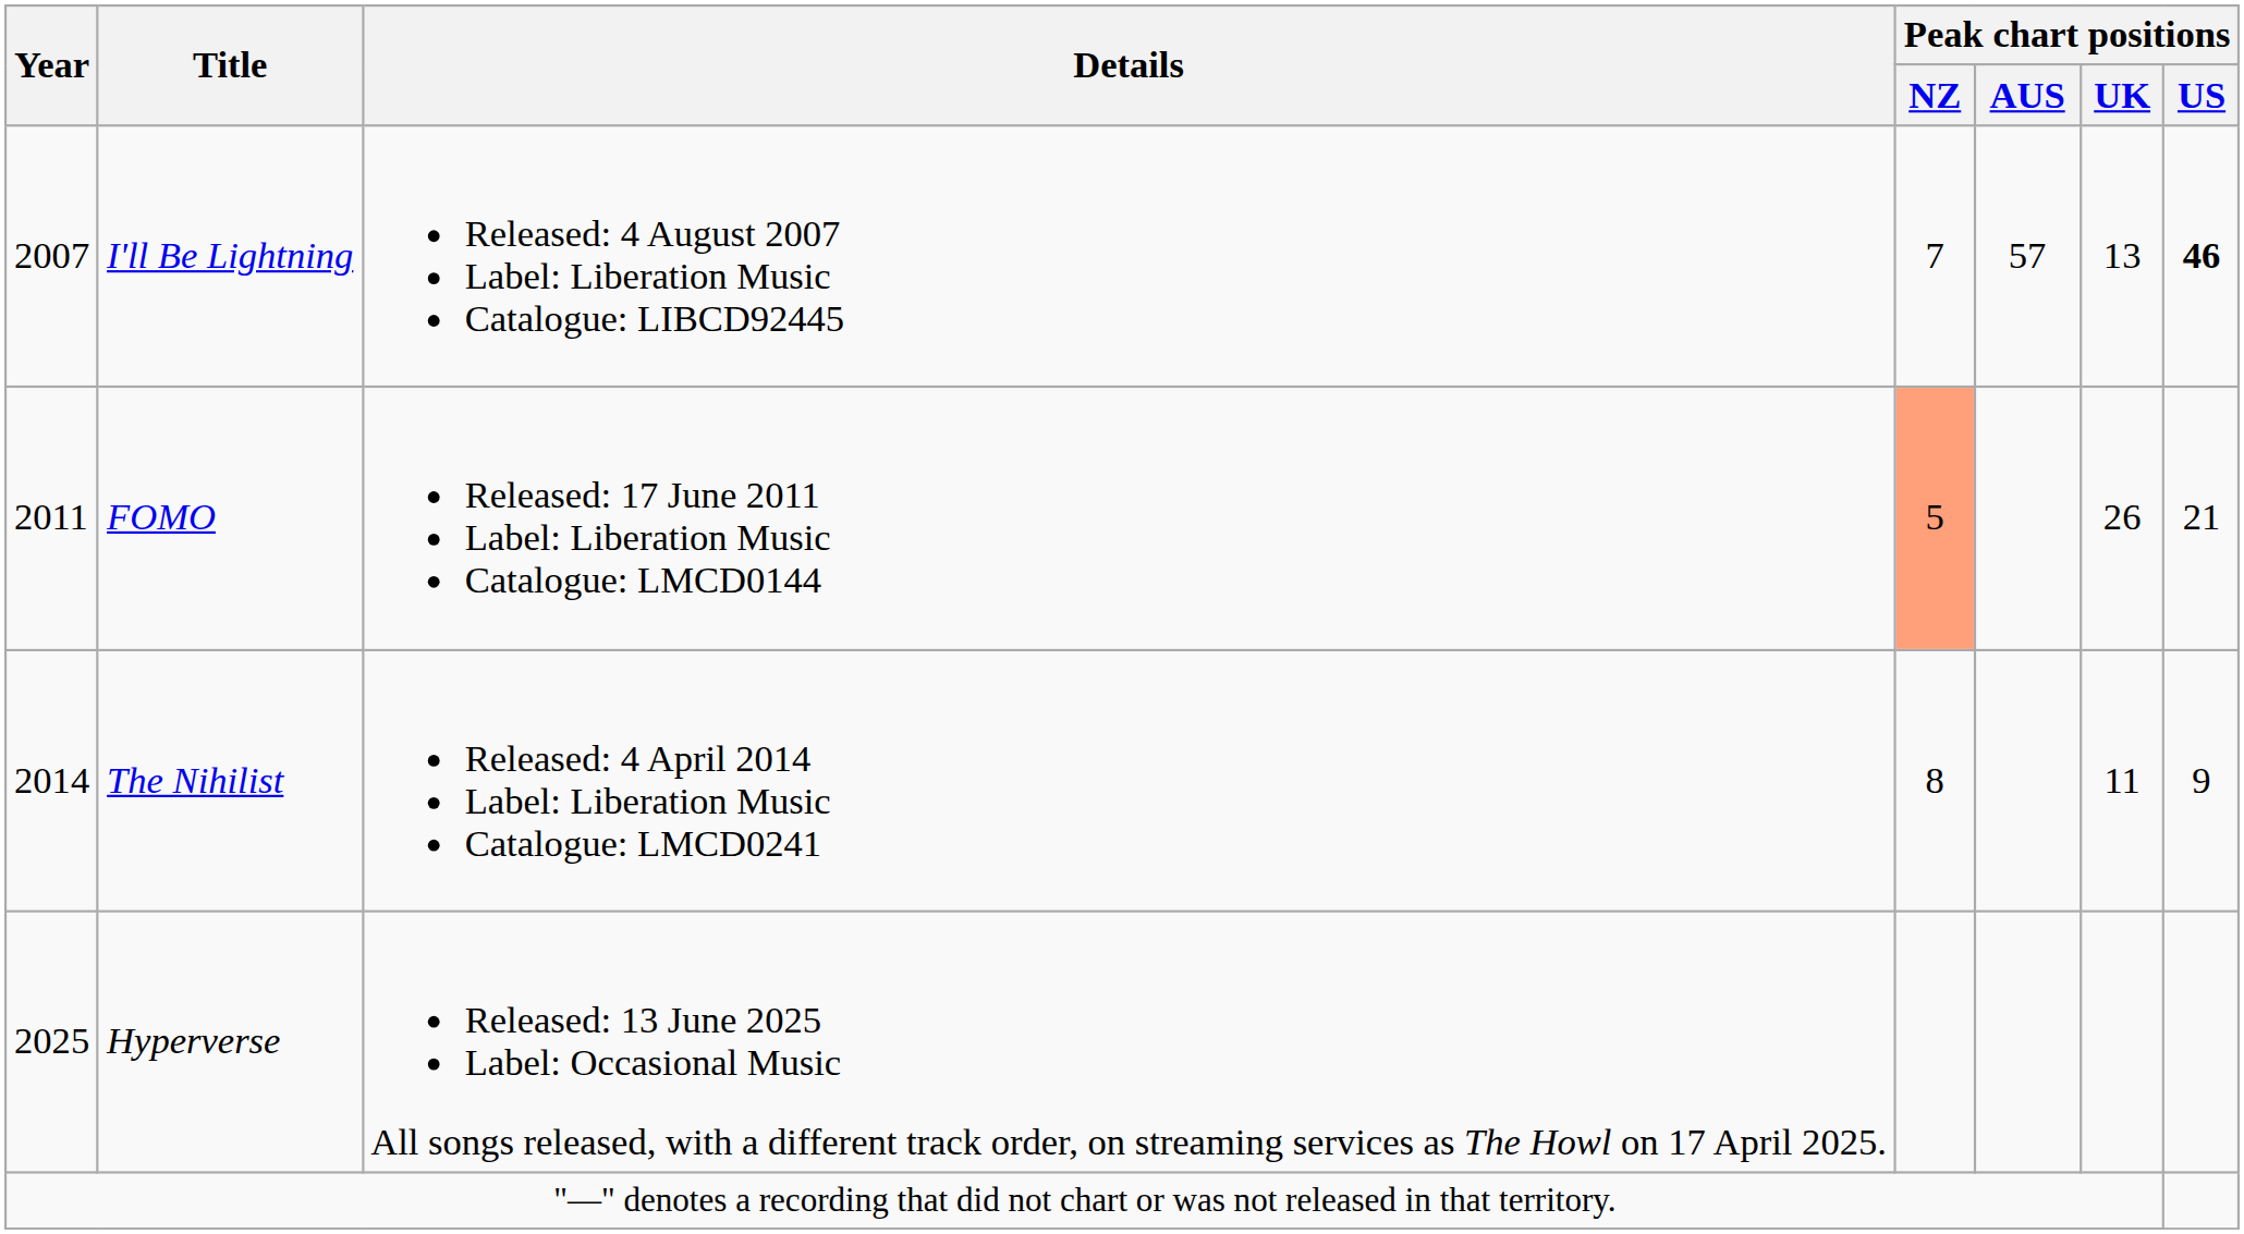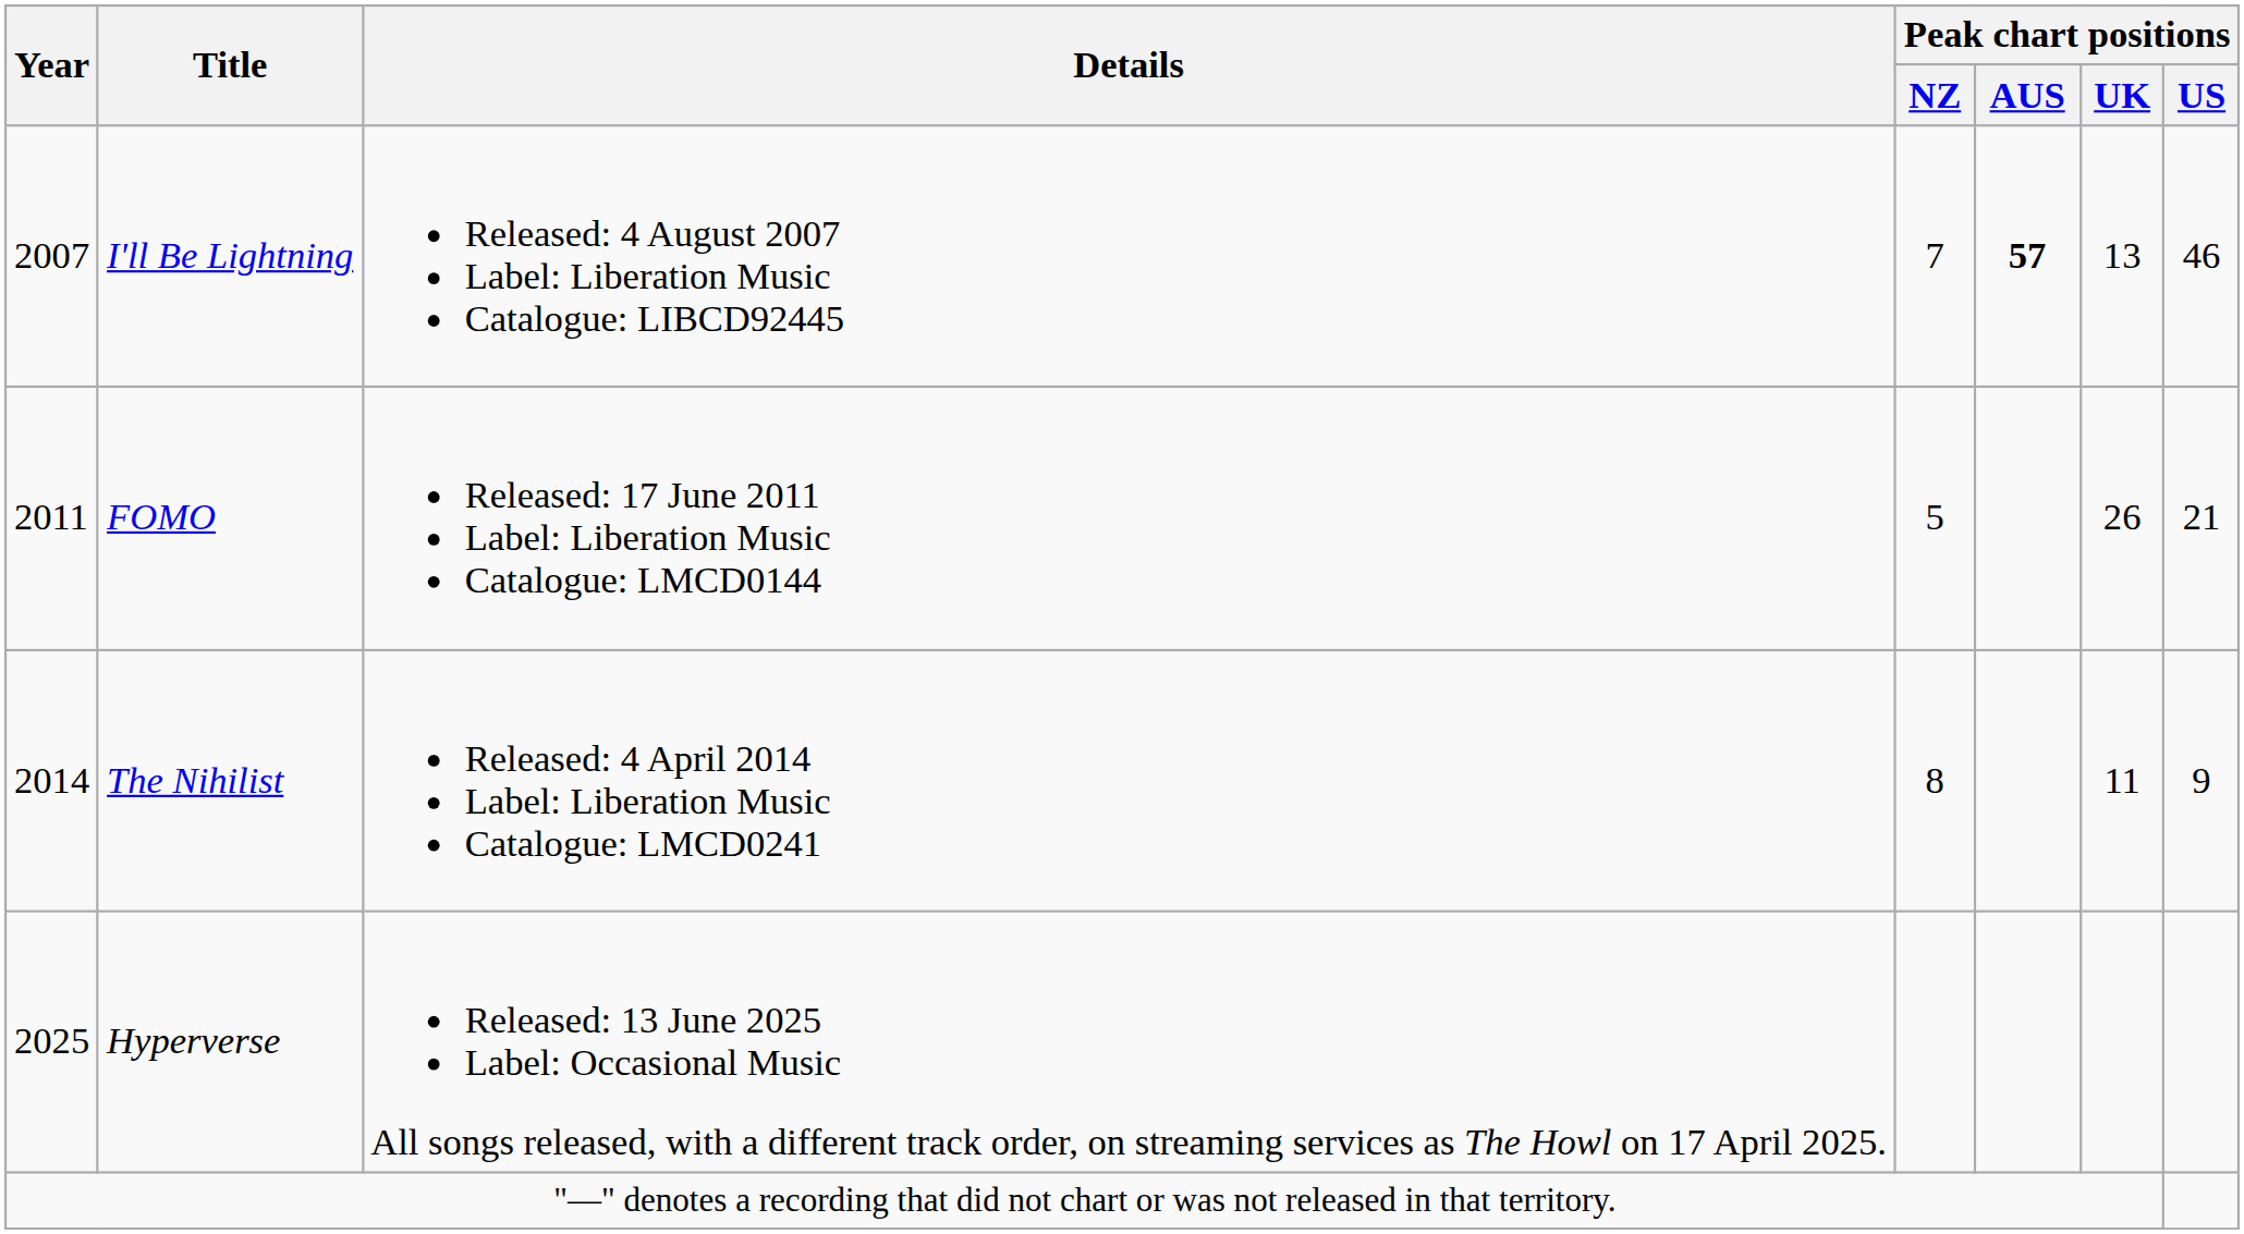I'll Be Lightning | Peak chart positions / AUS: normal -> bold
I'll Be Lightning | Peak chart positions / US: bold -> normal
FOMO | Peak chart positions / NZ: lightsalmon background -> no background
